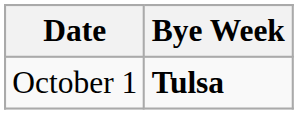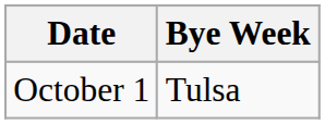October 1 | column 2: bold -> normal
